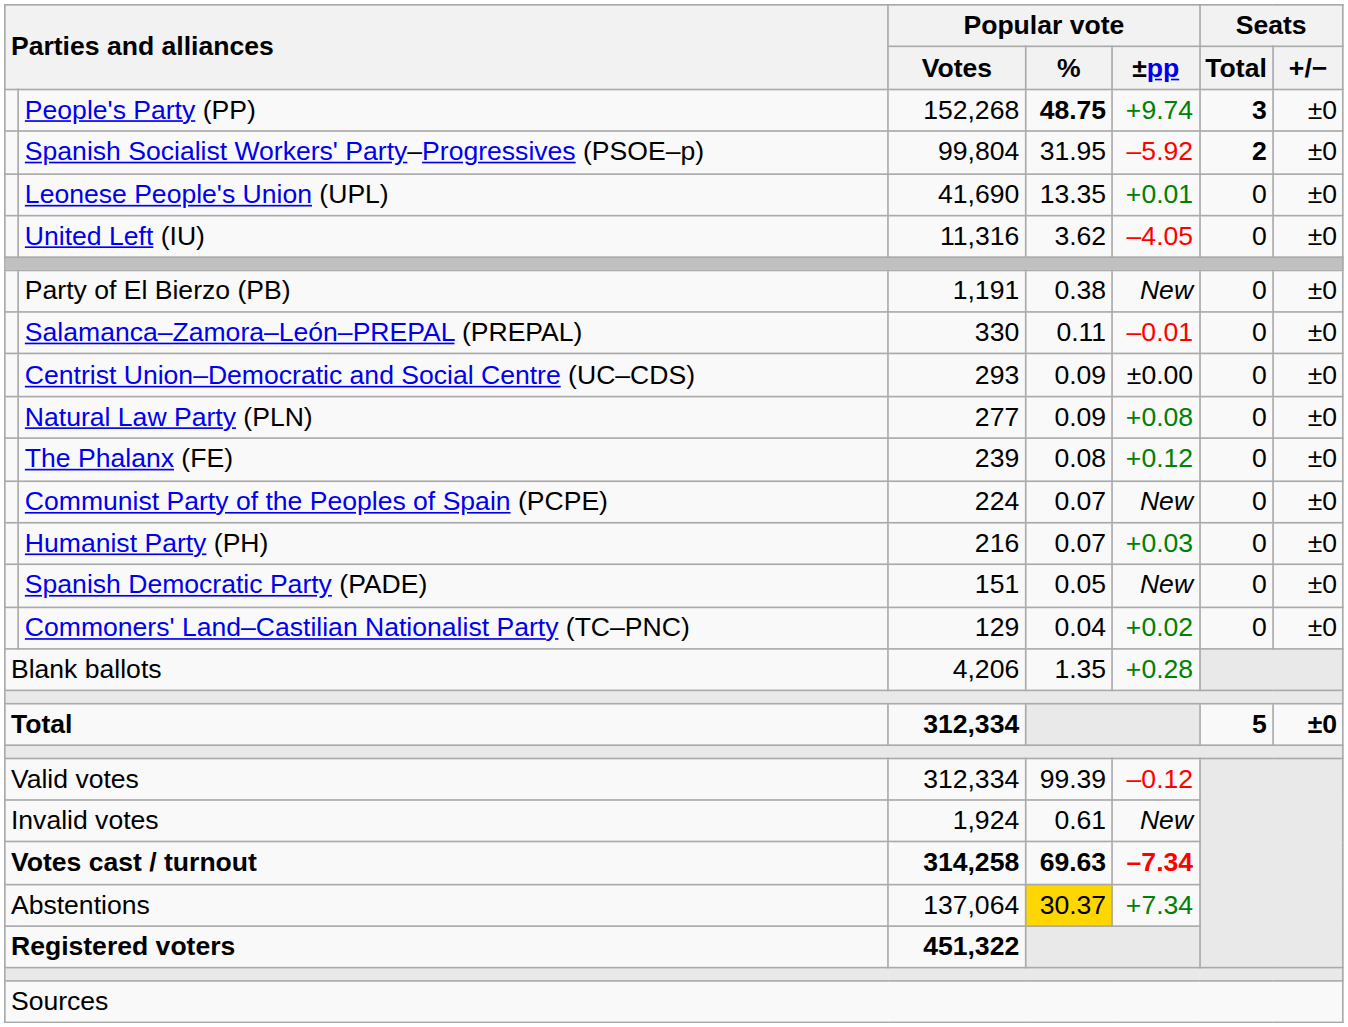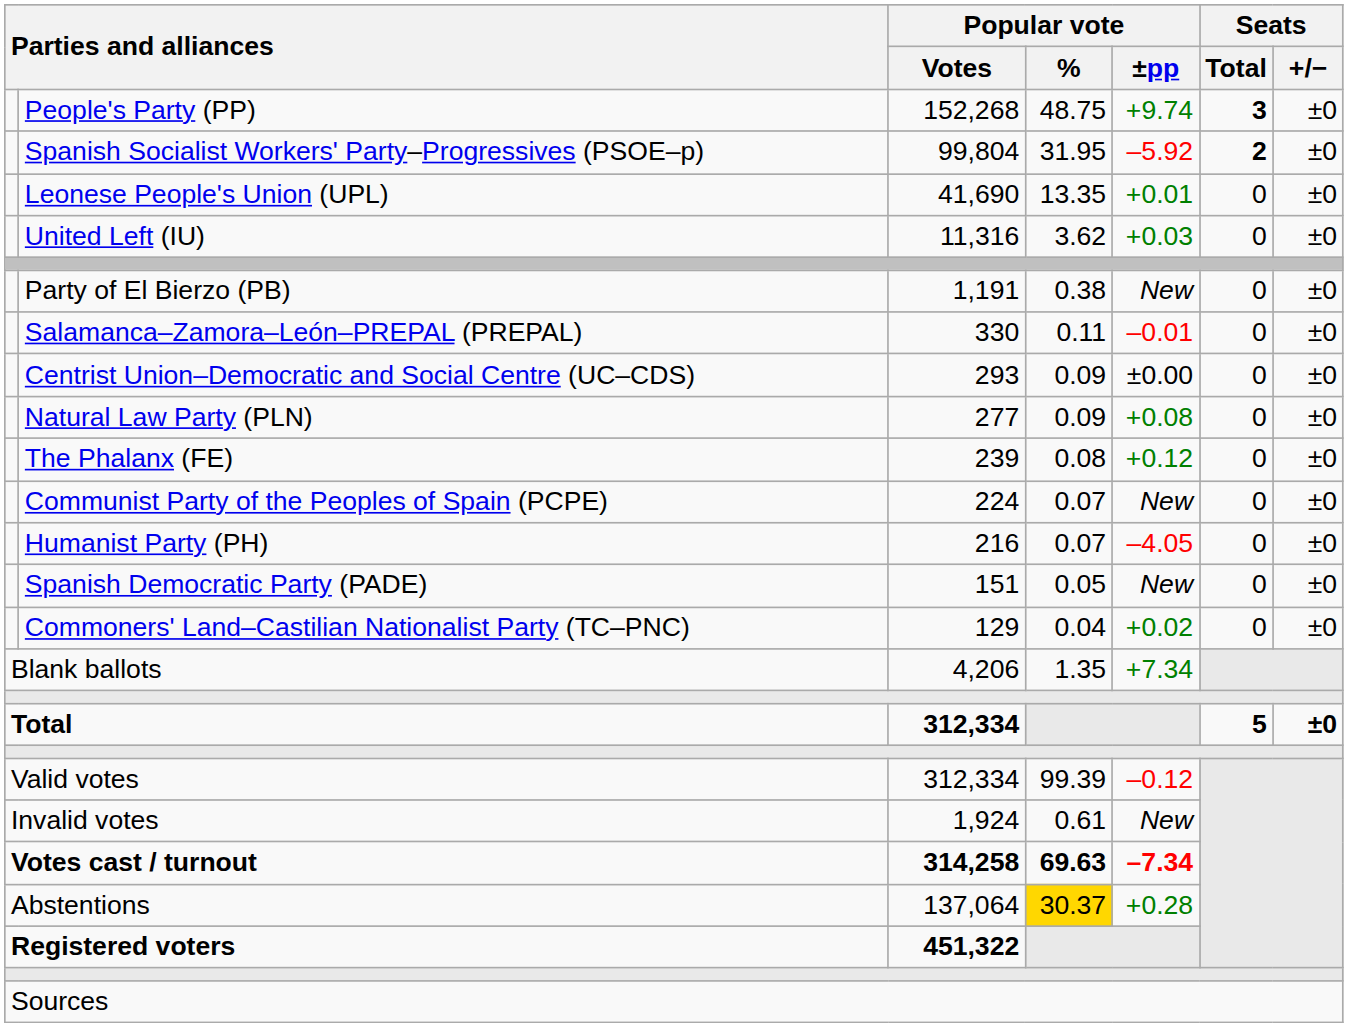People's Party (PP) | Popular vote / %: bold -> normal
United Left (IU) | Popular vote / ±pp: –4.05 -> +0.03
Humanist Party (PH) | Popular vote / ±pp: +0.03 -> –4.05
Blank ballots | Popular vote / ±pp: +0.28 -> +7.34
Abstentions | Popular vote / ±pp: +7.34 -> +0.28
